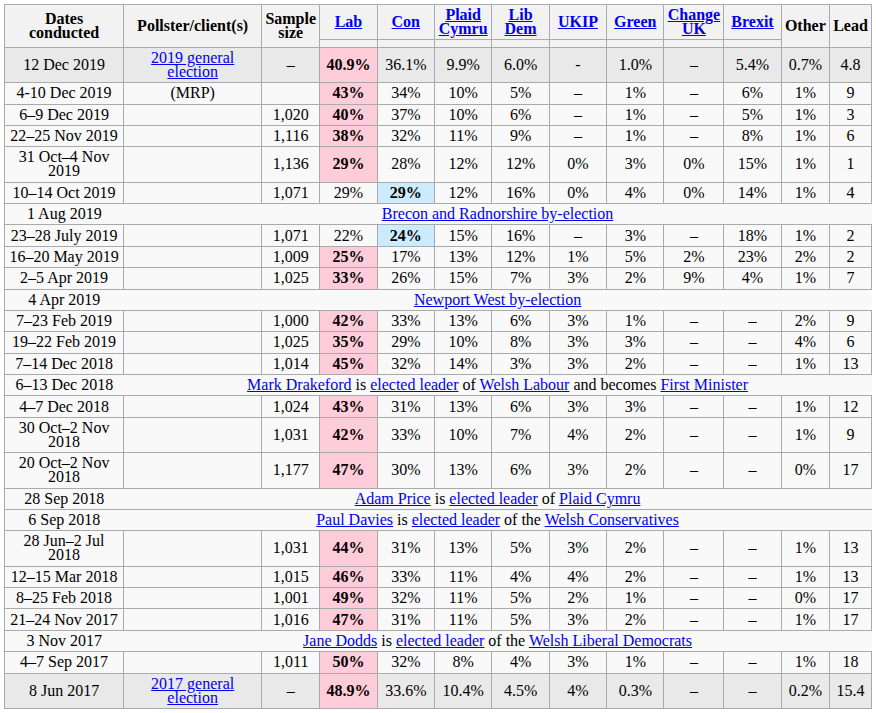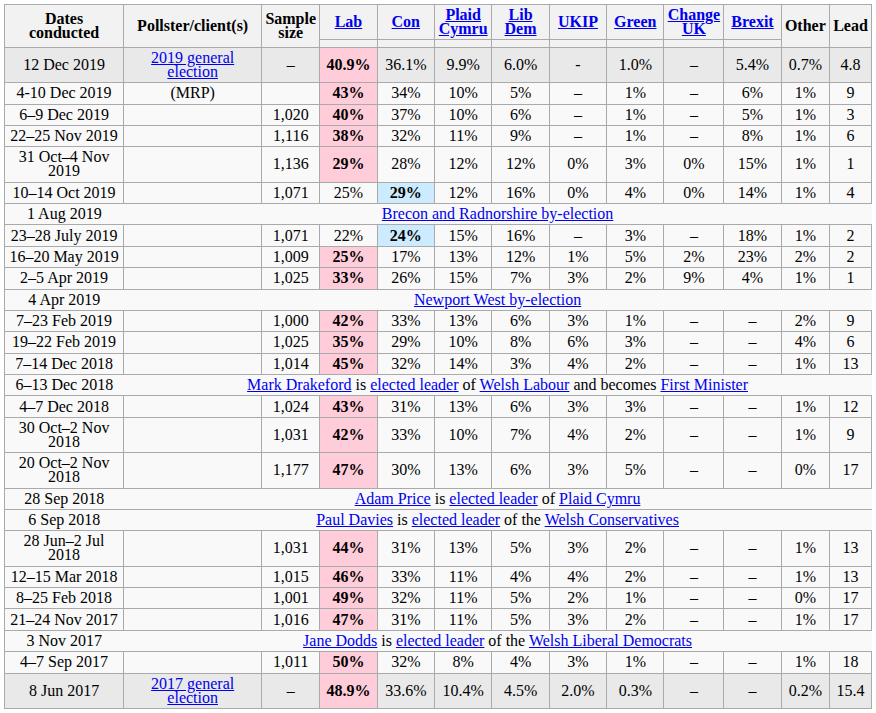10–14 Oct 2019 | Lab: 29% -> 25%
2–5 Apr 2019 | Lead: 7 -> 1
19–22 Feb 2019 | UKIP: 3% -> 6%
7–14 Dec 2018 | UKIP: 3% -> 4%
20 Oct–2 Nov 2018 | Green: 2% -> 5%
8 Jun 2017 | UKIP: 4% -> 2.0%
